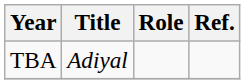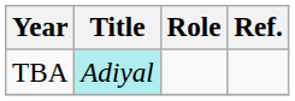TBA | Title: no background -> paleturquoise background
